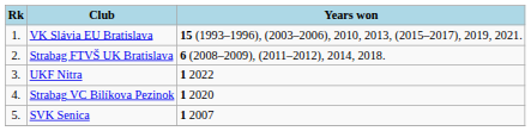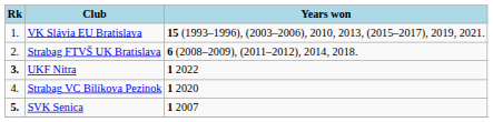UKF Nitra | Rk: normal -> bold
SVK Senica | Rk: normal -> bold
